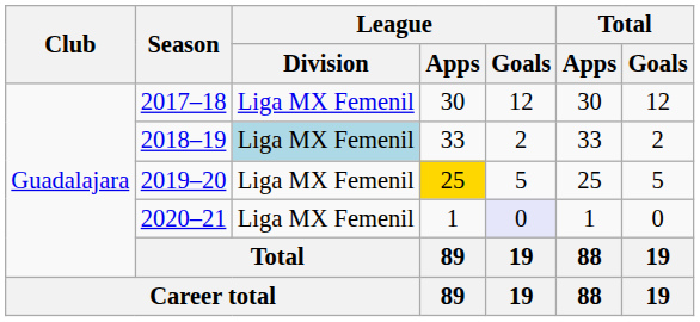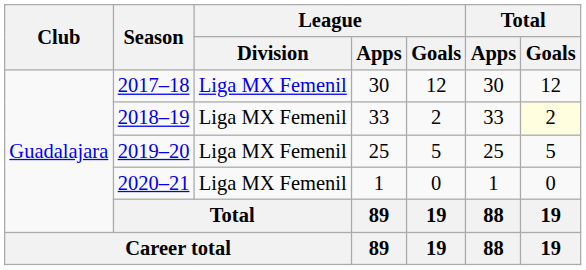2018–19 | League / Division: lightblue background -> no background
2018–19 | Total / Goals: no background -> lightyellow background
2019–20 | League / Apps: gold background -> no background
2020–21 | League / Goals: lavender background -> no background
